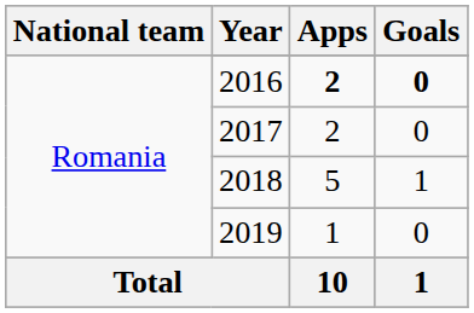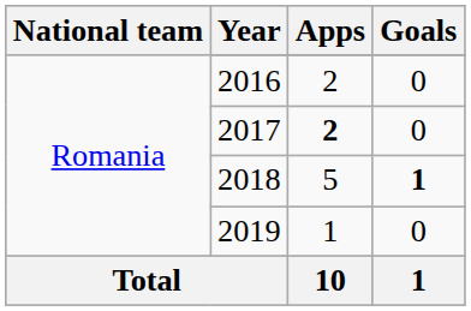2016 | Apps: bold -> normal
2016 | Goals: bold -> normal
2017 | Apps: normal -> bold
2018 | Goals: normal -> bold
